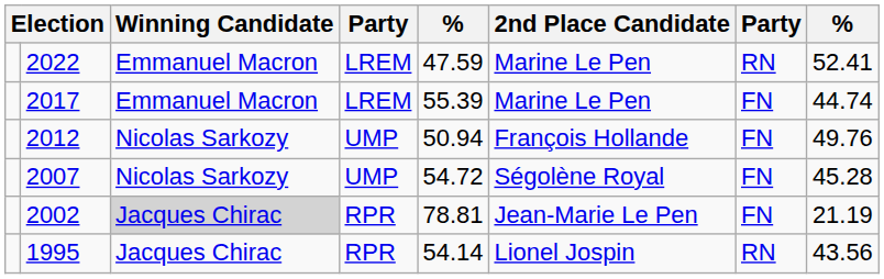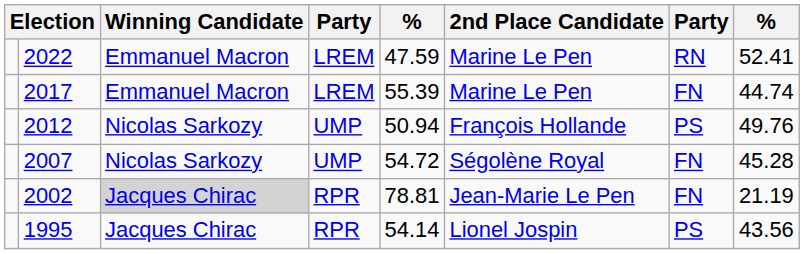2012 | column 7: FN -> PS
1995 | column 7: RN -> PS
